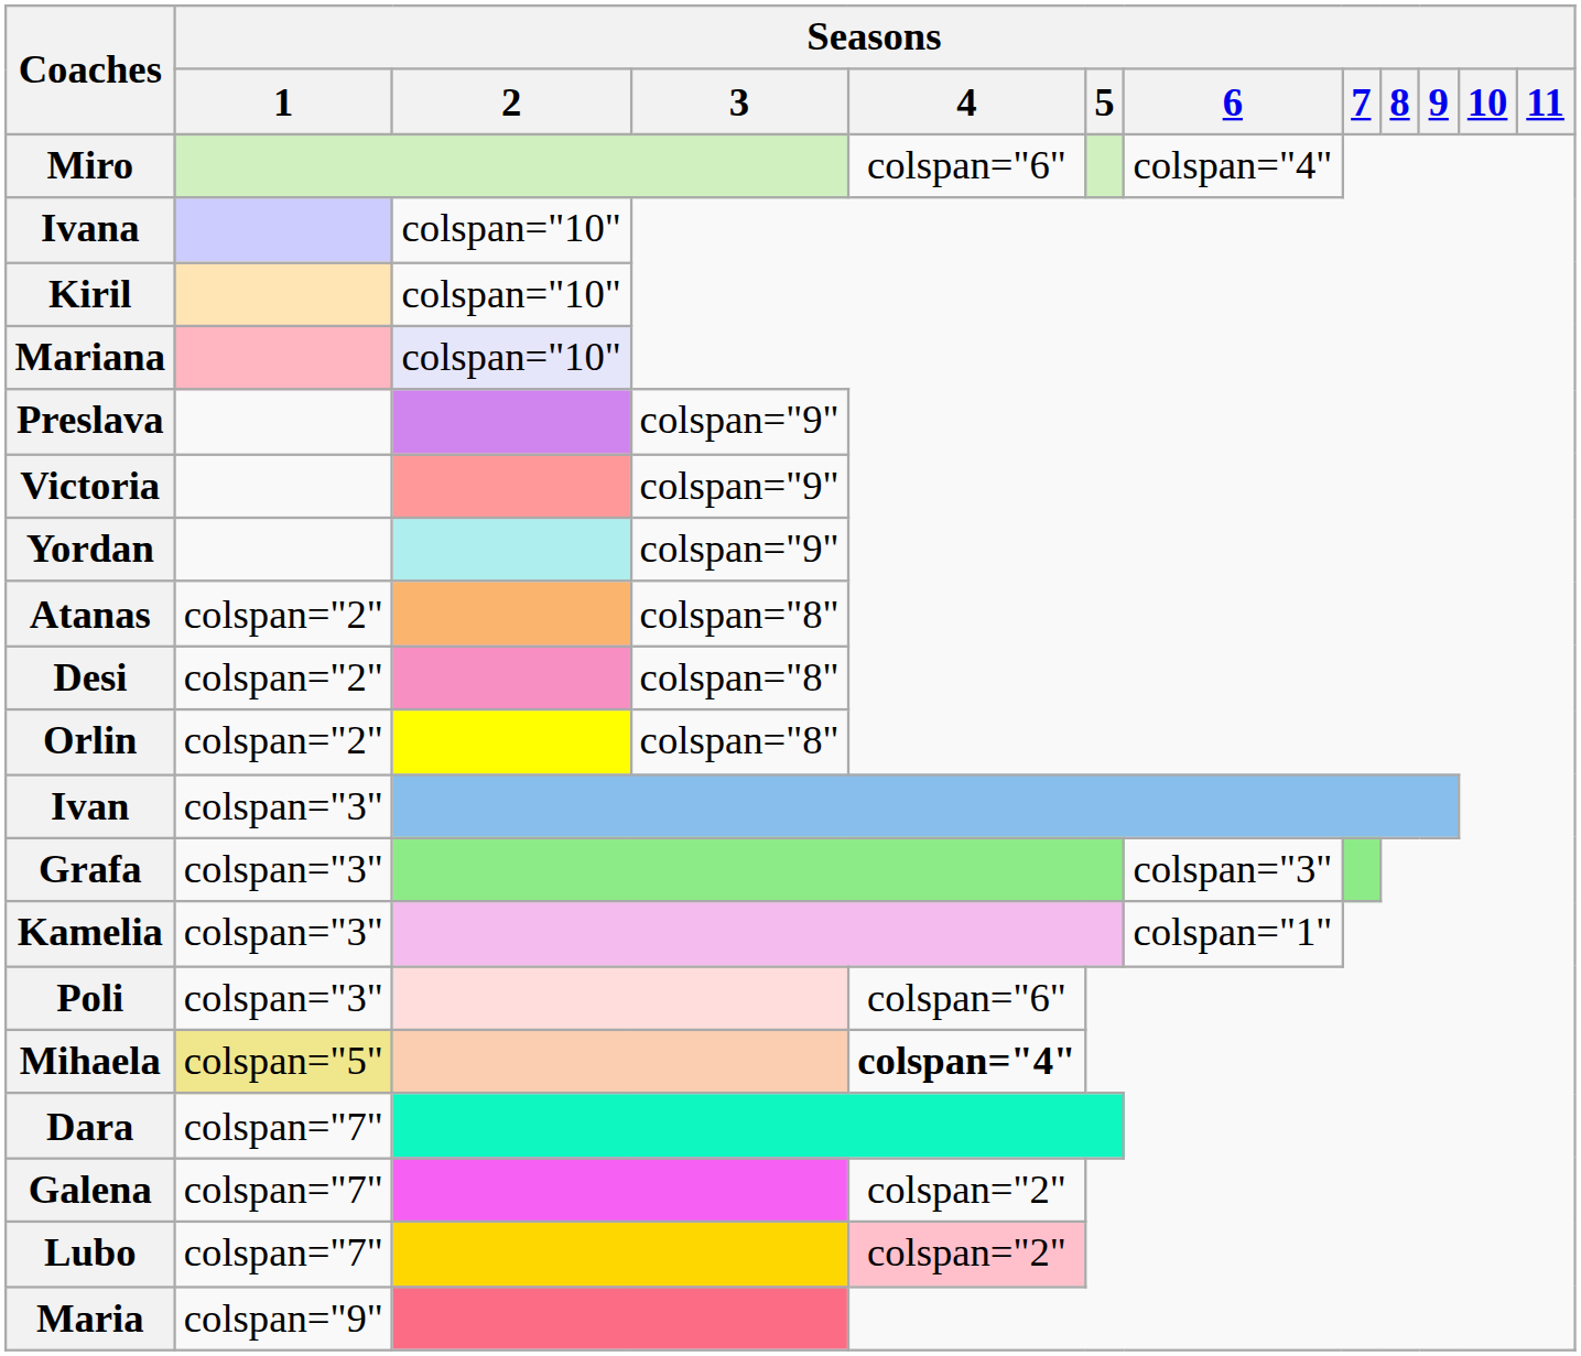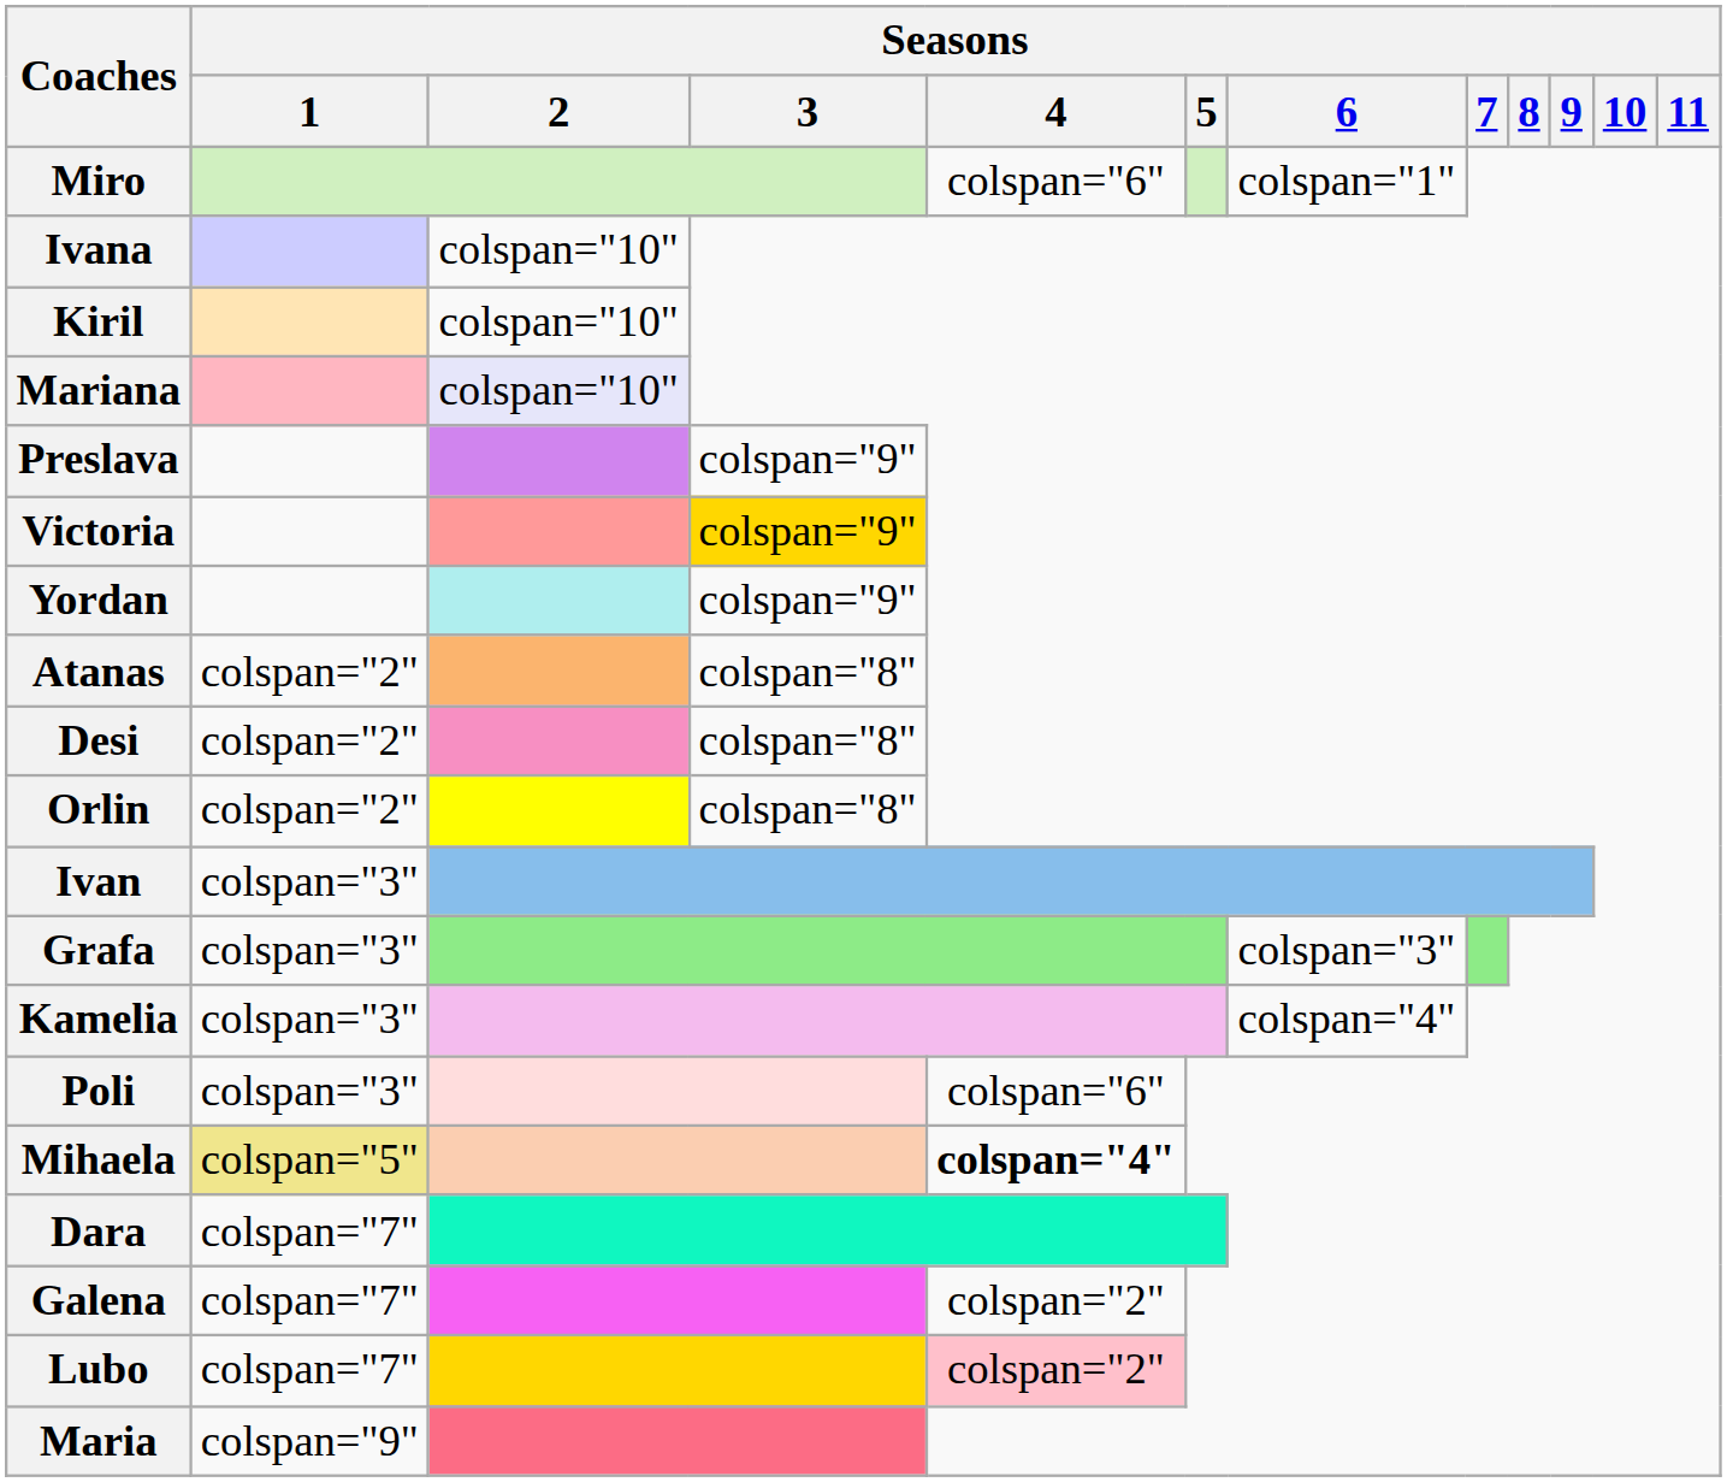Miro | Seasons / 6: colspan="4" -> colspan="1"
Victoria | Seasons / 3: no background -> gold background
Kamelia | Seasons / 6: colspan="1" -> colspan="4"
